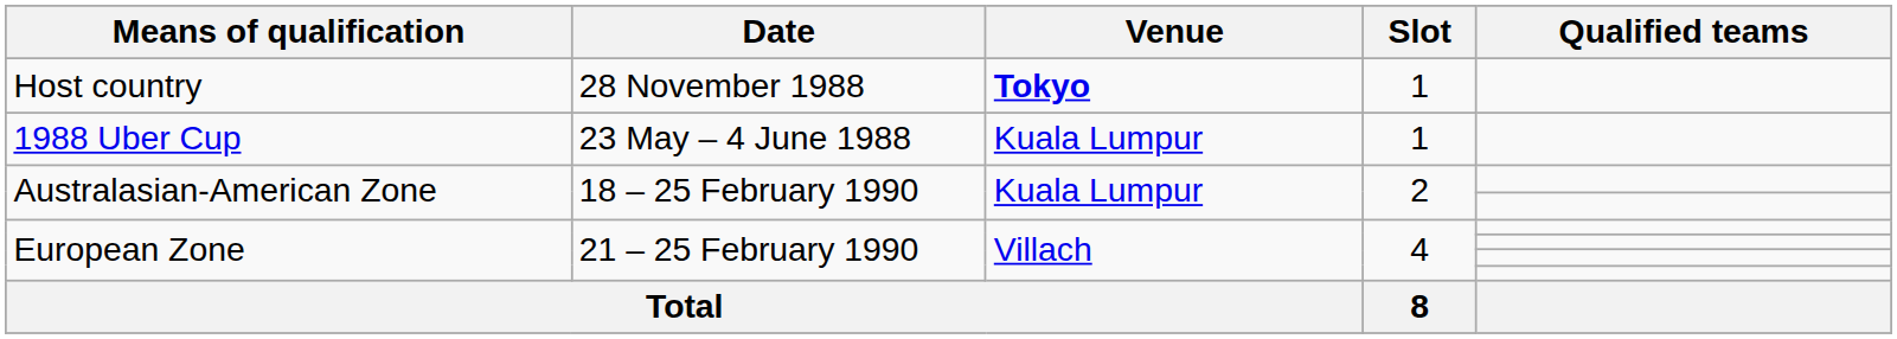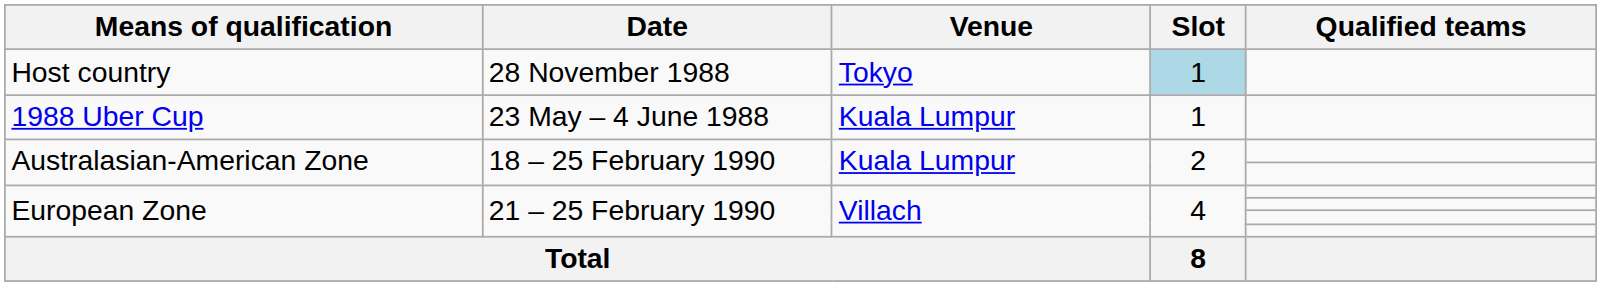Host country | Venue: bold -> normal
Host country | Slot: no background -> lightblue background
